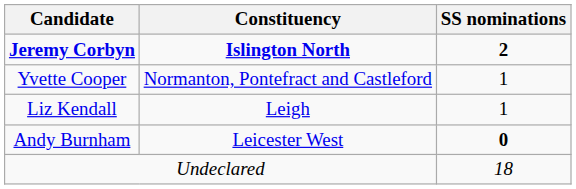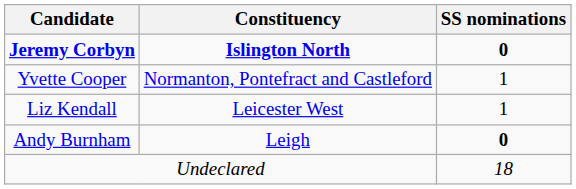Jeremy Corbyn | SS nominations: 2 -> 0
Liz Kendall | Constituency: Leigh -> Leicester West
Andy Burnham | Constituency: Leicester West -> Leigh
